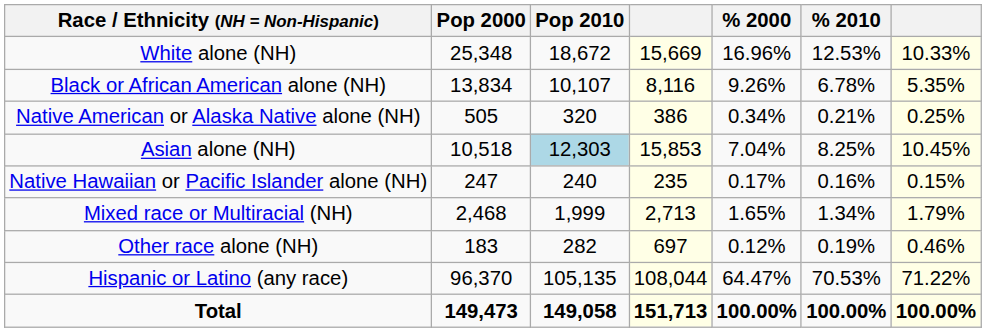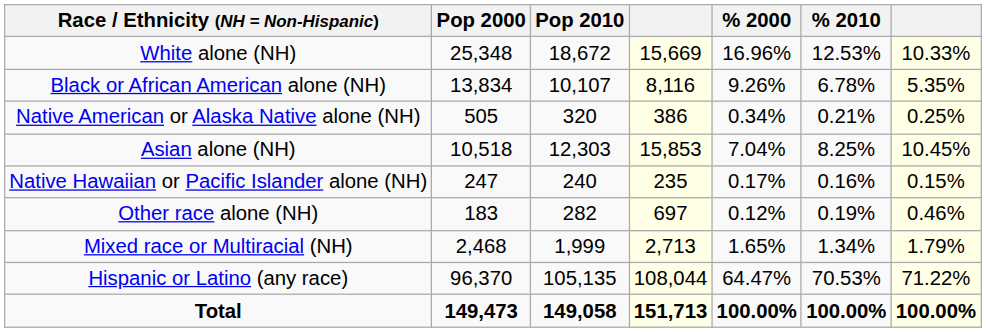Asian alone (NH) | Pop 2010: lightblue background -> no background
rows swapped: Other race alone (NH) <-> Mixed race or Multiracial (NH)
